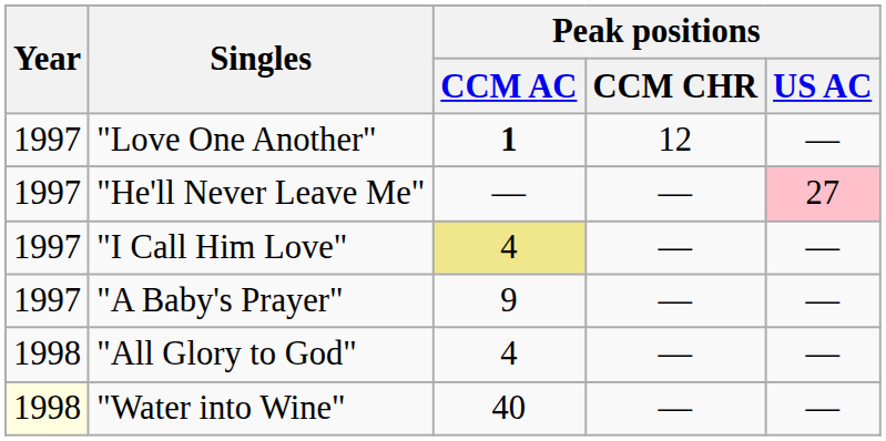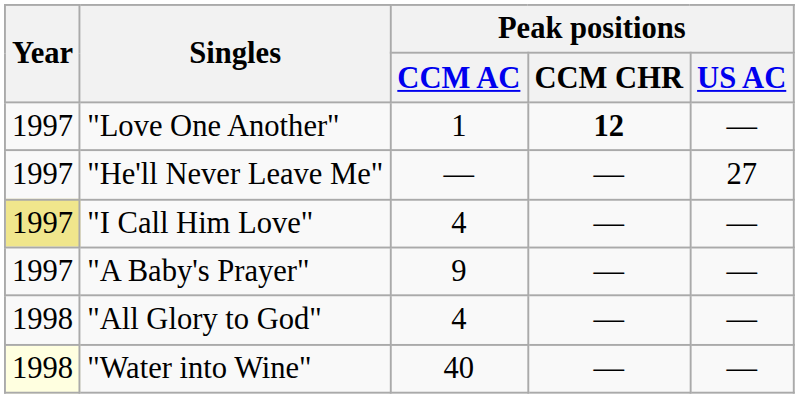"Love One Another" | Peak positions / CCM AC: bold -> normal
"Love One Another" | Peak positions / CCM CHR: normal -> bold
"He'll Never Leave Me" | Peak positions / US AC: pink background -> no background
"I Call Him Love" | Year: no background -> khaki background
"I Call Him Love" | Peak positions / CCM AC: khaki background -> no background
